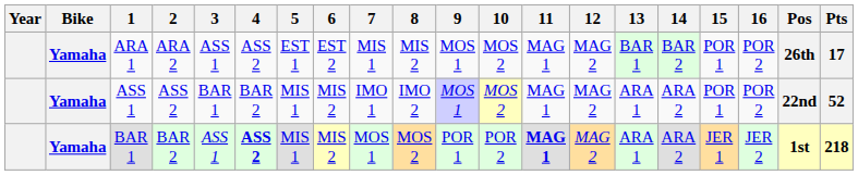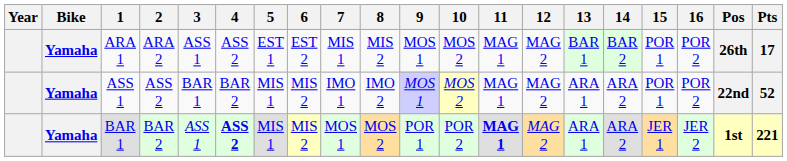row 4 | Pts: 218 -> 221
